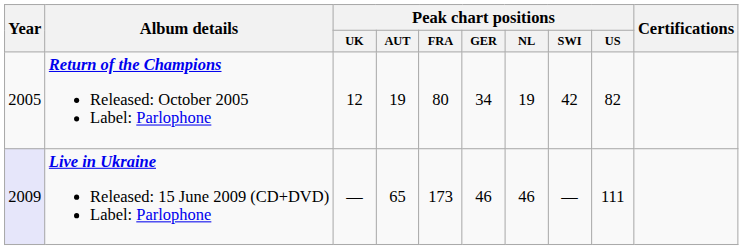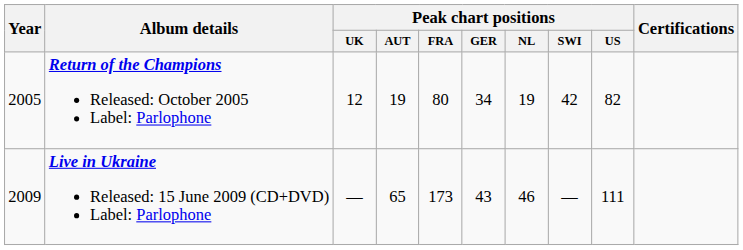row 4 | Year: lavender background -> no background
row 4 | Peak chart positions / GER: 46 -> 43
